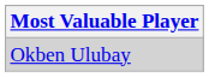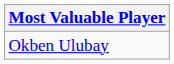row 2 | column 1: lightgrey background -> no background
